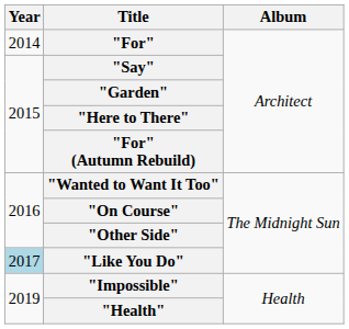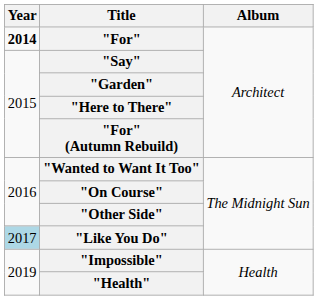"For" | Year: normal -> bold
